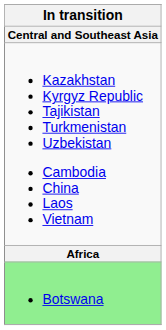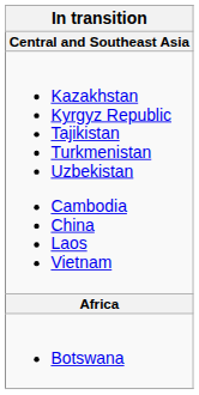row 5 | column 1: lightgreen background -> no background
